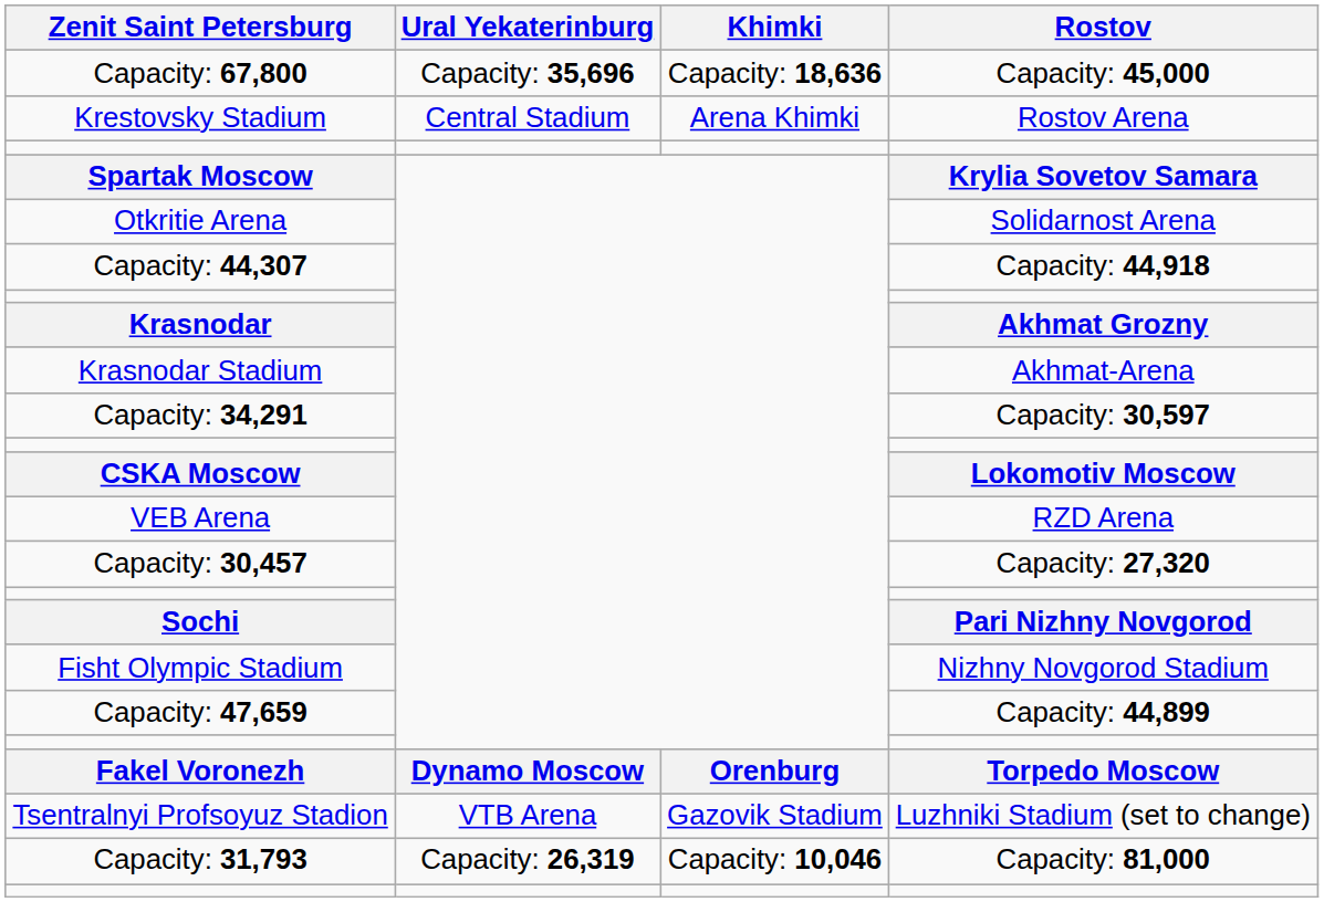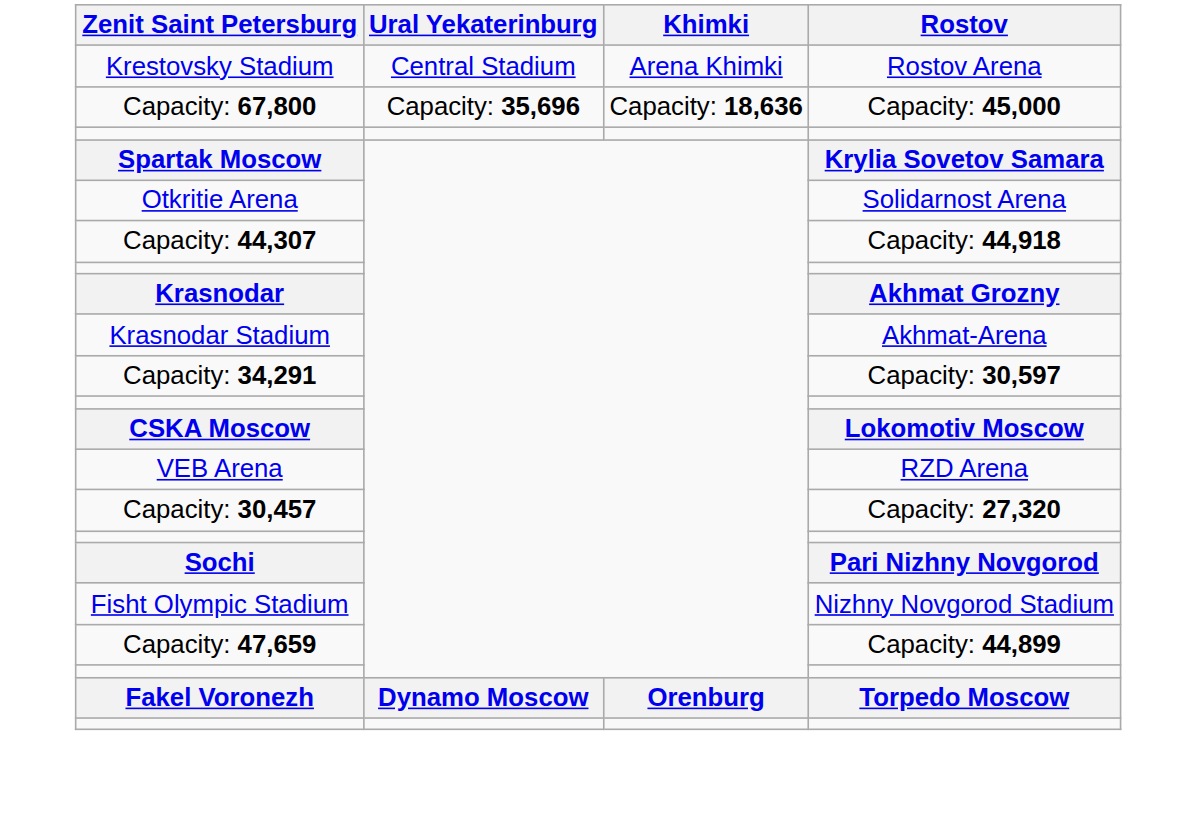rows swapped: Krestovsky Stadium <-> Capacity: 67,800
- row: Tsentralnyi Profsoyuz Stadion | VTB Arena | Gazovik Stadium | Luzhniki Stadium (set to change)
- row: Capacity: 31,793 | Capacity: 26,319 | Capacity: 10,046 | Capacity: 81,000
